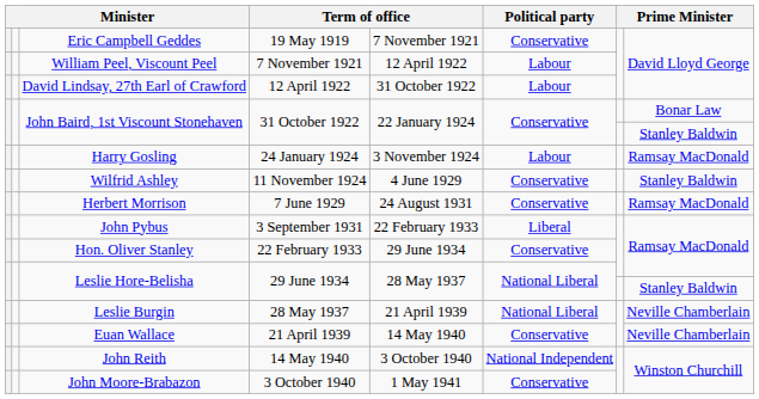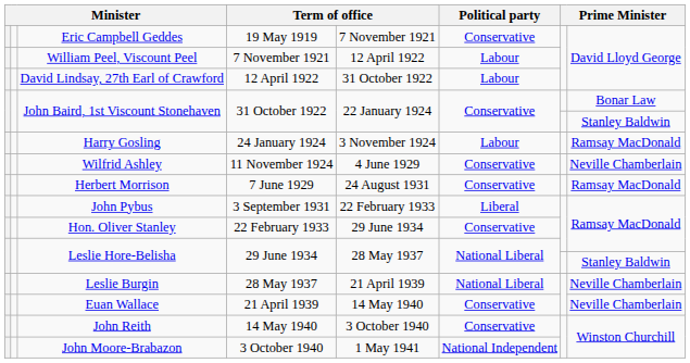Wilfrid Ashley | column 8: Stanley Baldwin -> Neville Chamberlain
John Reith | Political party: National Independent -> Conservative
John Moore-Brabazon | Political party: Conservative -> National Independent
